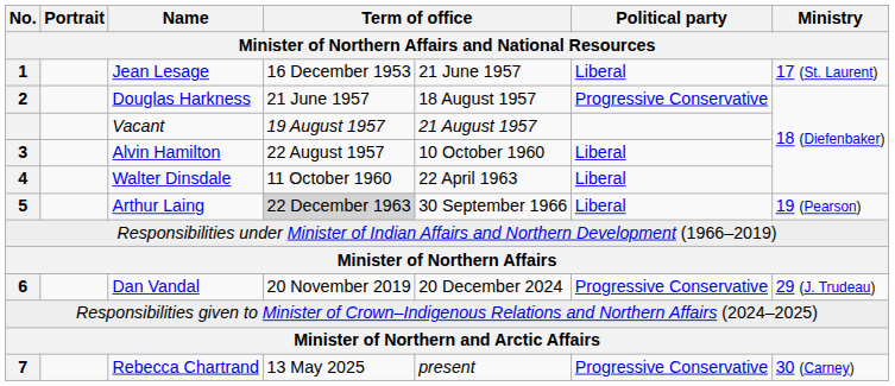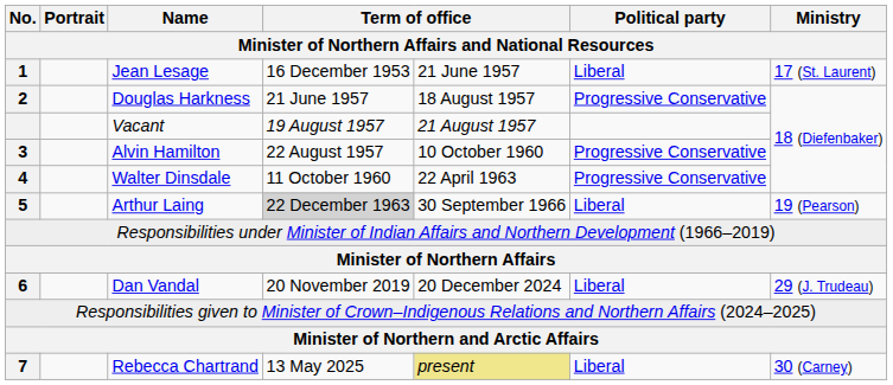Alvin Hamilton | Political party: Liberal -> Progressive Conservative
Walter Dinsdale | Political party: Liberal -> Progressive Conservative
Dan Vandal | Political party: Progressive Conservative -> Liberal
Rebecca Chartrand | column 5: no background -> khaki background
Rebecca Chartrand | Political party: Progressive Conservative -> Liberal
